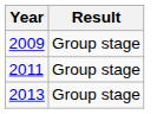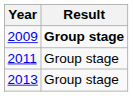2009 | Result: normal -> bold
